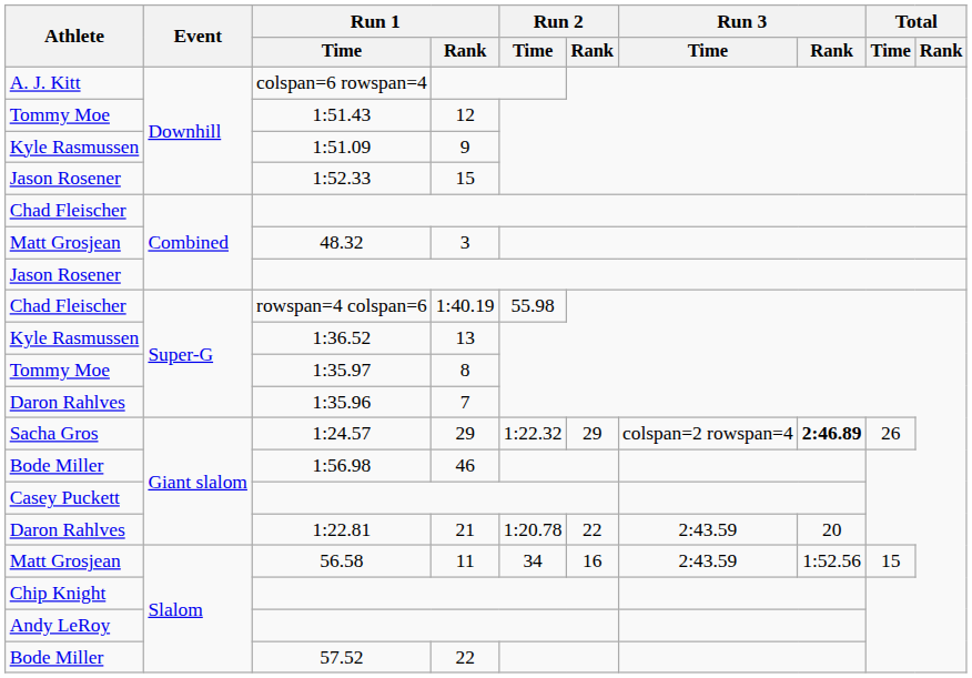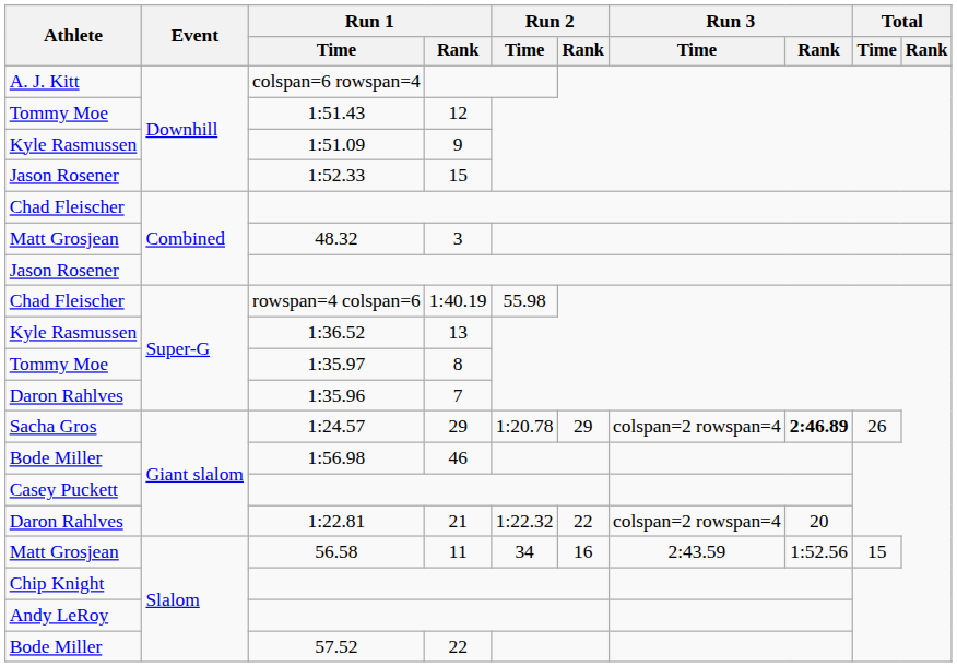1:24.57 | Run 2 / Time: 1:22.32 -> 1:20.78
1:22.81 | Run 2 / Time: 1:20.78 -> 1:22.32
1:22.81 | Run 3 / Time: 2:43.59 -> colspan=2 rowspan=4
